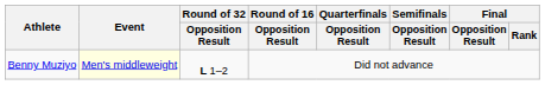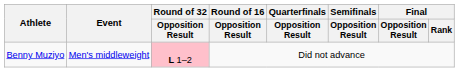Benny Muziyo | Event: lightyellow background -> no background
Benny Muziyo | Round of 32 / Opposition Result: no background -> pink background
